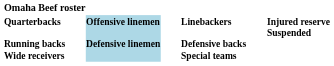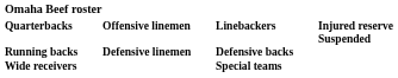Quarterbacks Running backs Wide receivers | column 2: lightblue background -> no background
